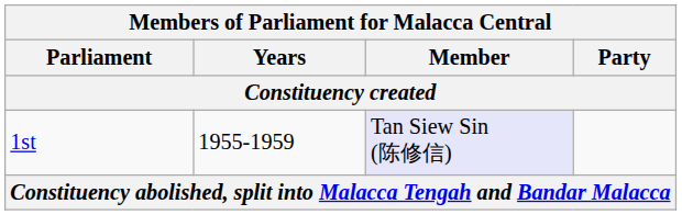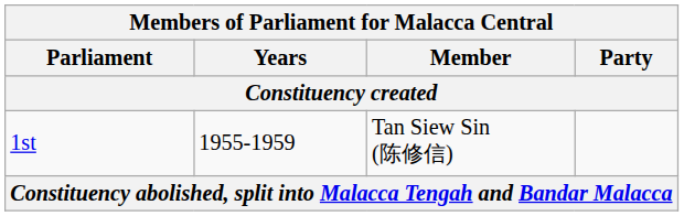1st | Member: lavender background -> no background
